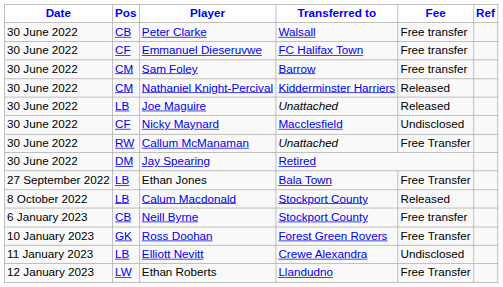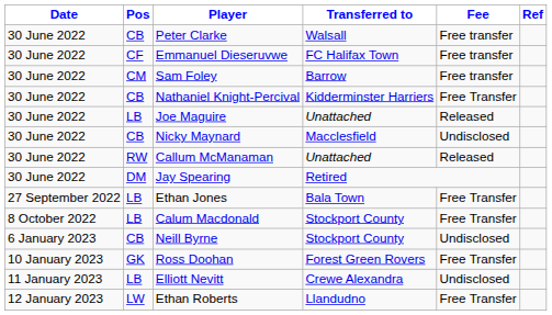Nathaniel Knight-Percival | Pos: CM -> CB
Nathaniel Knight-Percival | Fee: Released -> Free Transfer
Nicky Maynard | Pos: CF -> CB
Callum McManaman | Fee: Free Transfer -> Released
Calum Macdonald | Fee: Released -> Free Transfer
Neill Byrne | Fee: Free transfer -> Undisclosed
